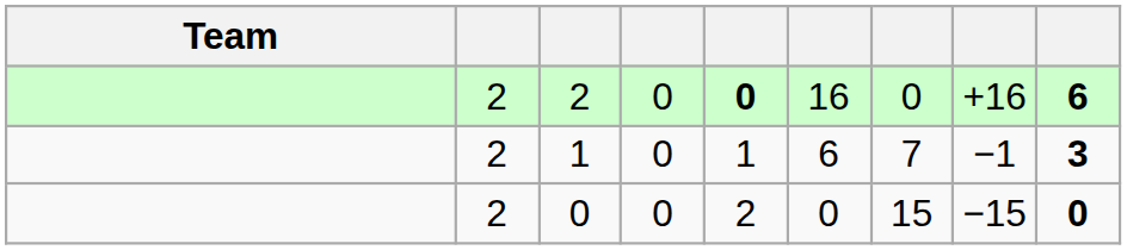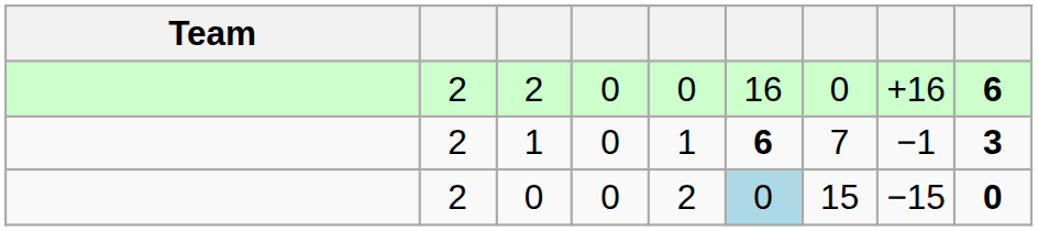row 2 | column 5: bold -> normal
row 3 | column 6: normal -> bold
row 4 | column 6: no background -> lightblue background
